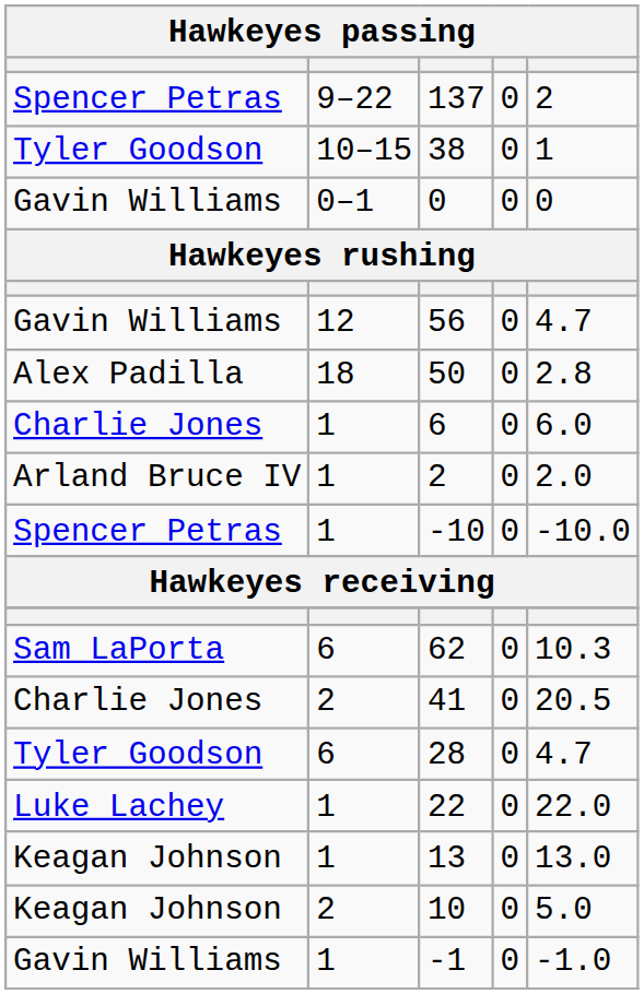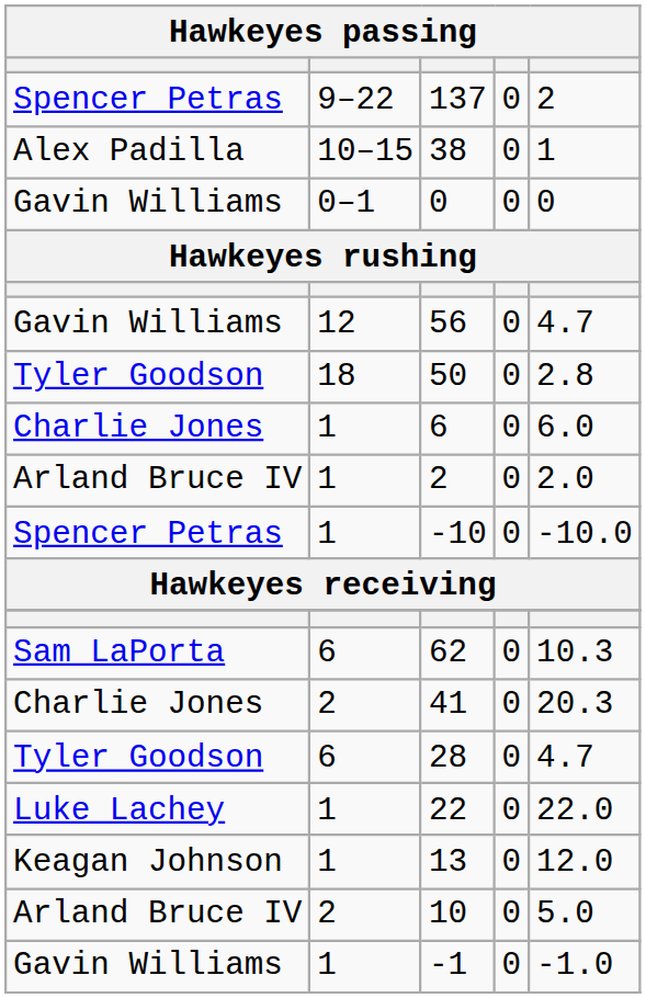38 | column 1: Tyler Goodson -> Alex Padilla
50 | column 1: Alex Padilla -> Tyler Goodson
41 | column 5: 20.5 -> 20.3
13 | column 5: 13.0 -> 12.0
10 | column 1: Keagan Johnson -> Arland Bruce IV
